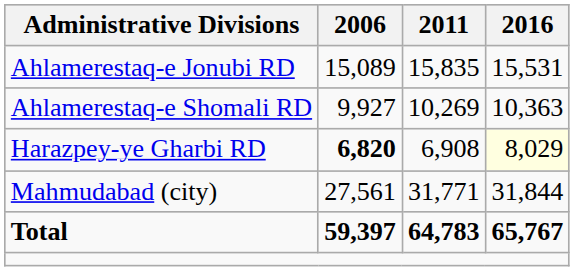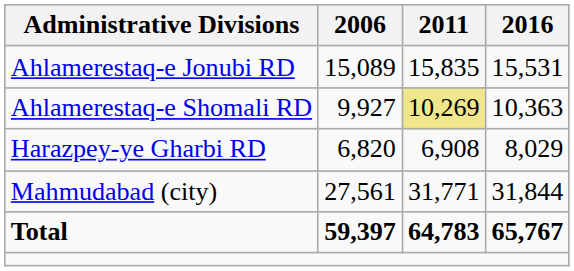Ahlamerestaq-e Shomali RD | 2011: no background -> khaki background
Harazpey-ye Gharbi RD | 2006: bold -> normal
Harazpey-ye Gharbi RD | 2016: lightyellow background -> no background
